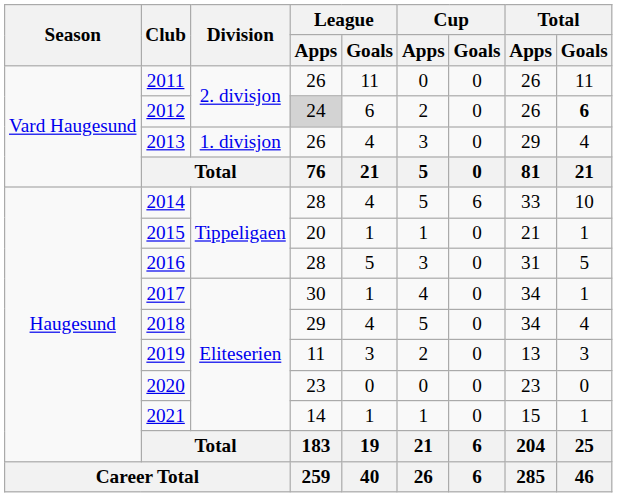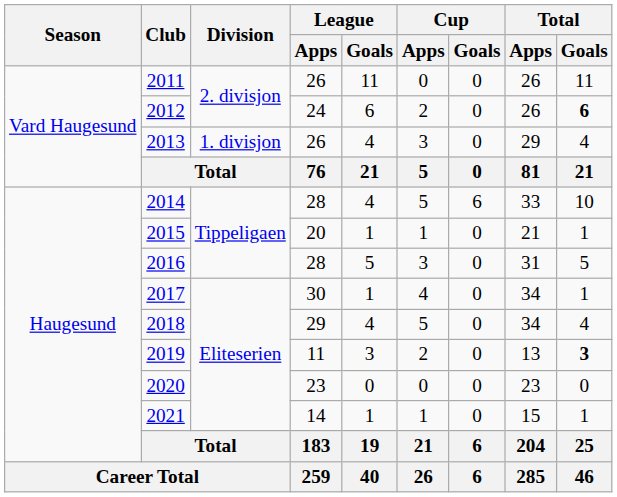2012 | League / Apps: lightgrey background -> no background
2019 | Total / Goals: normal -> bold
